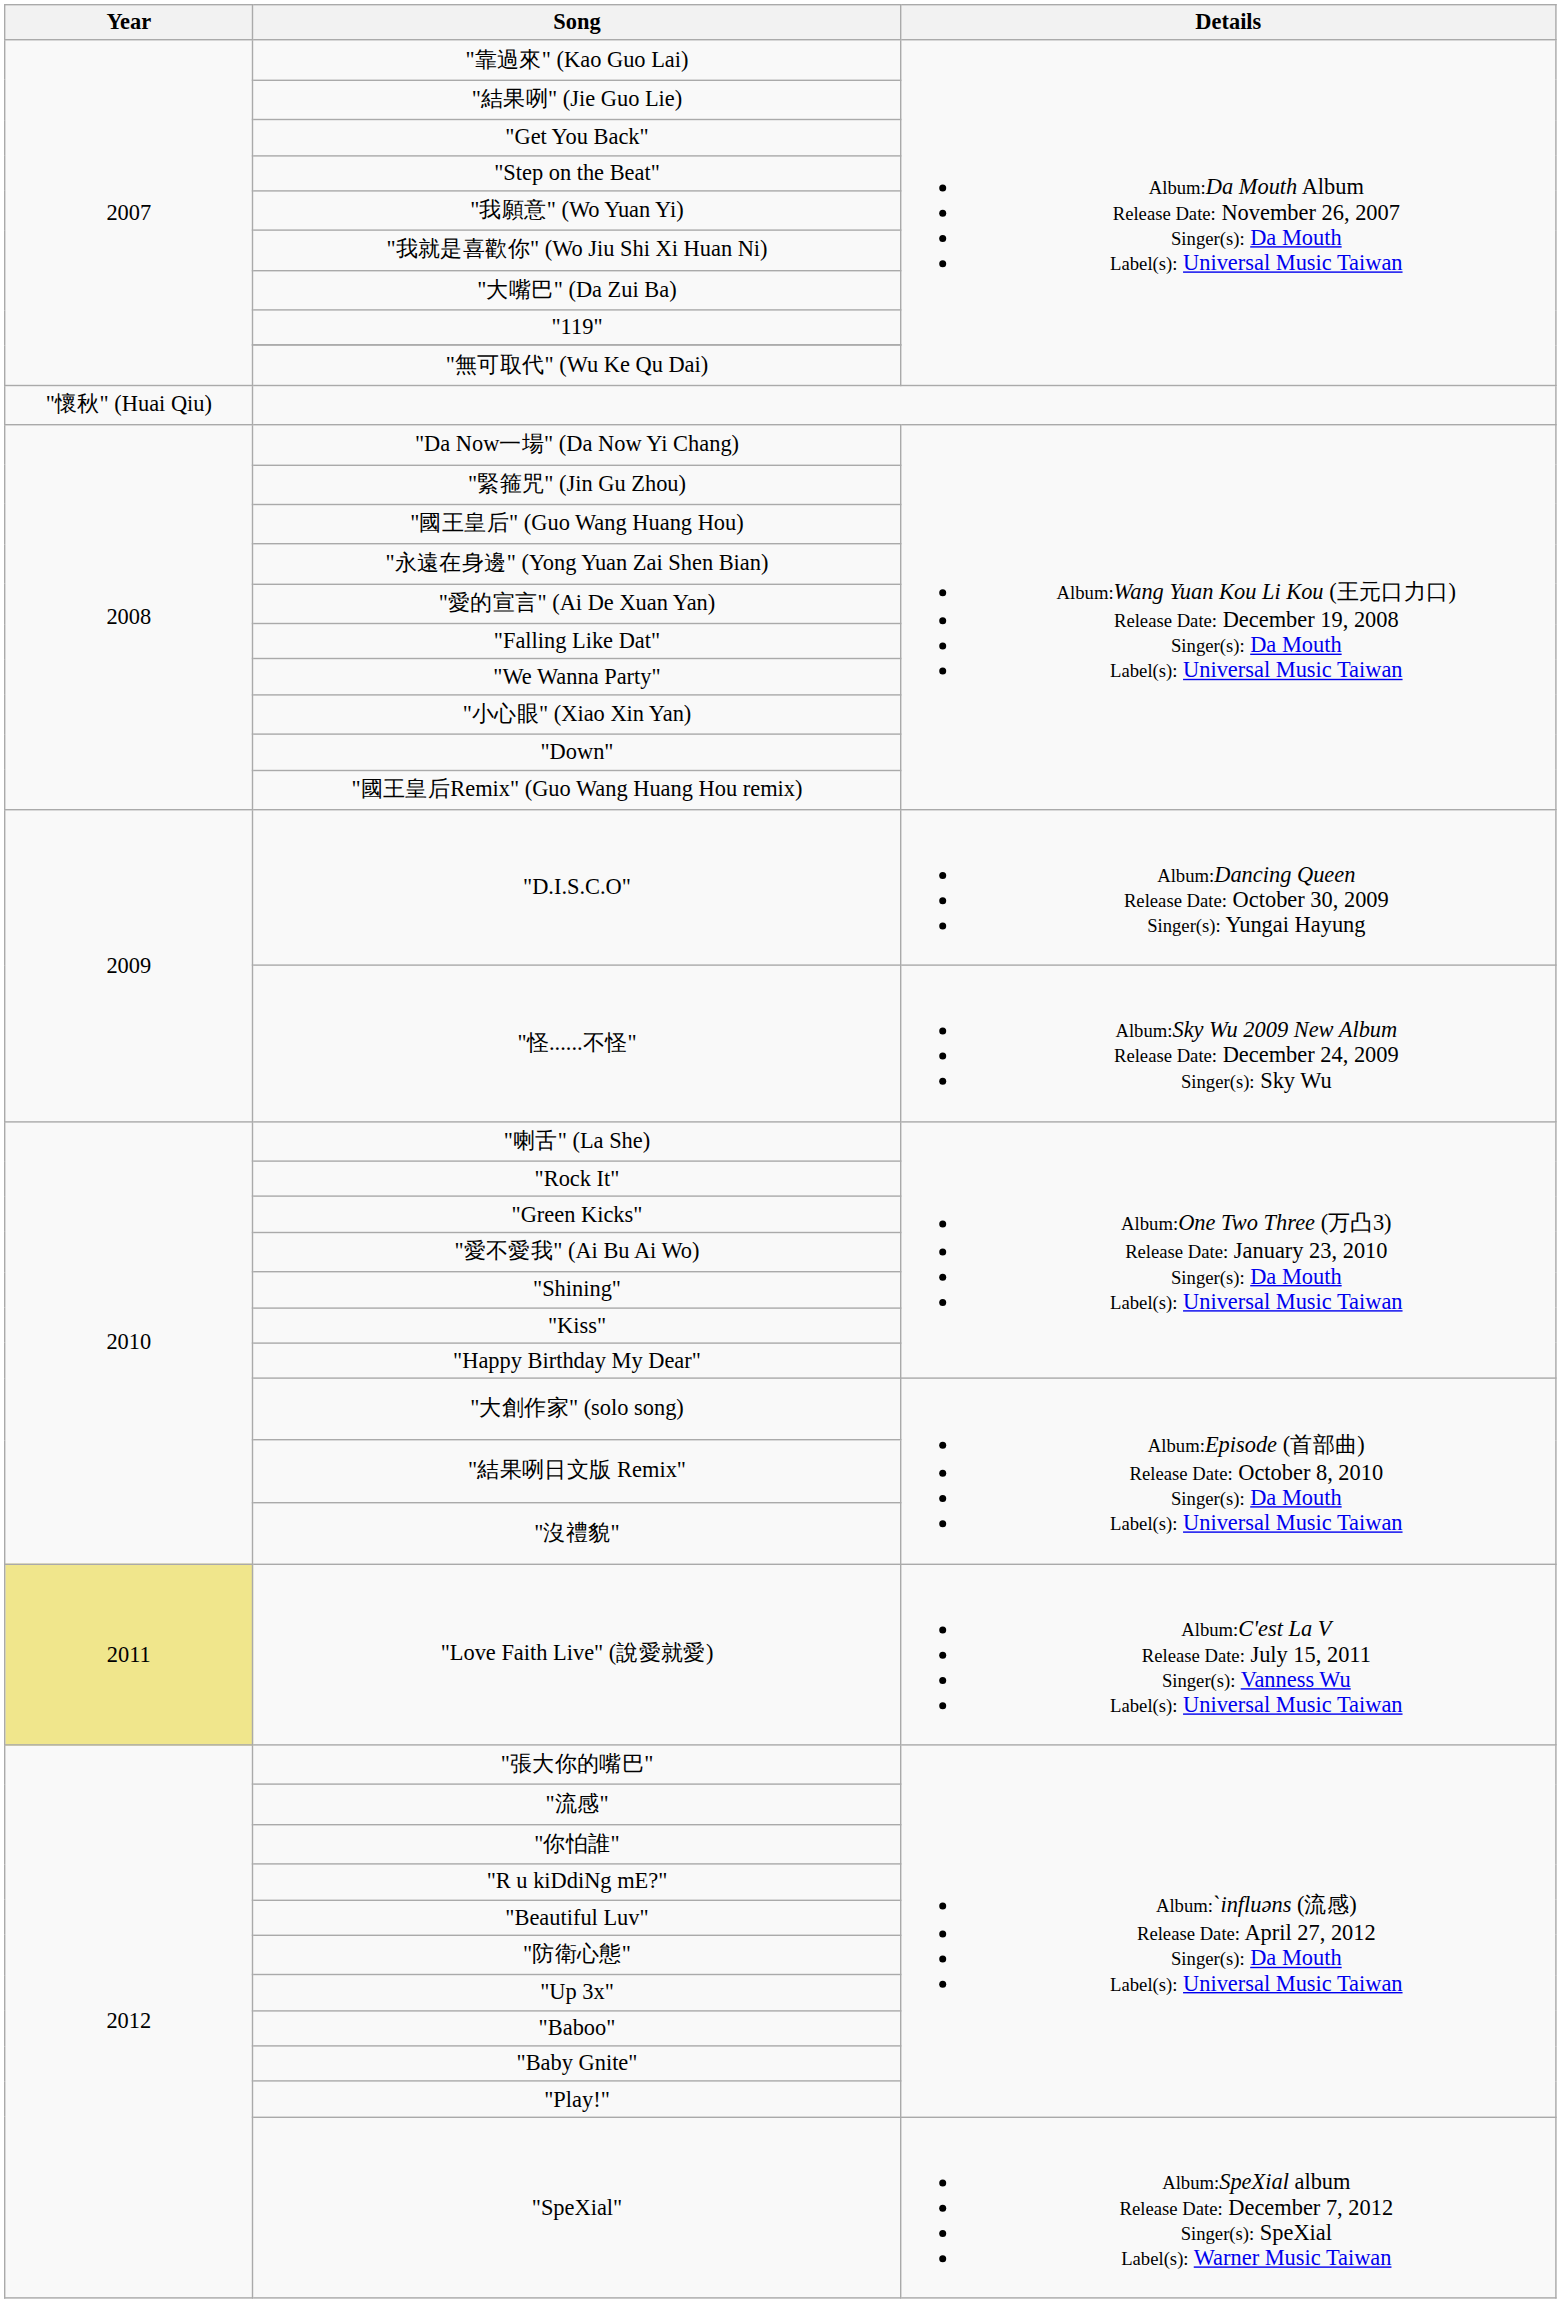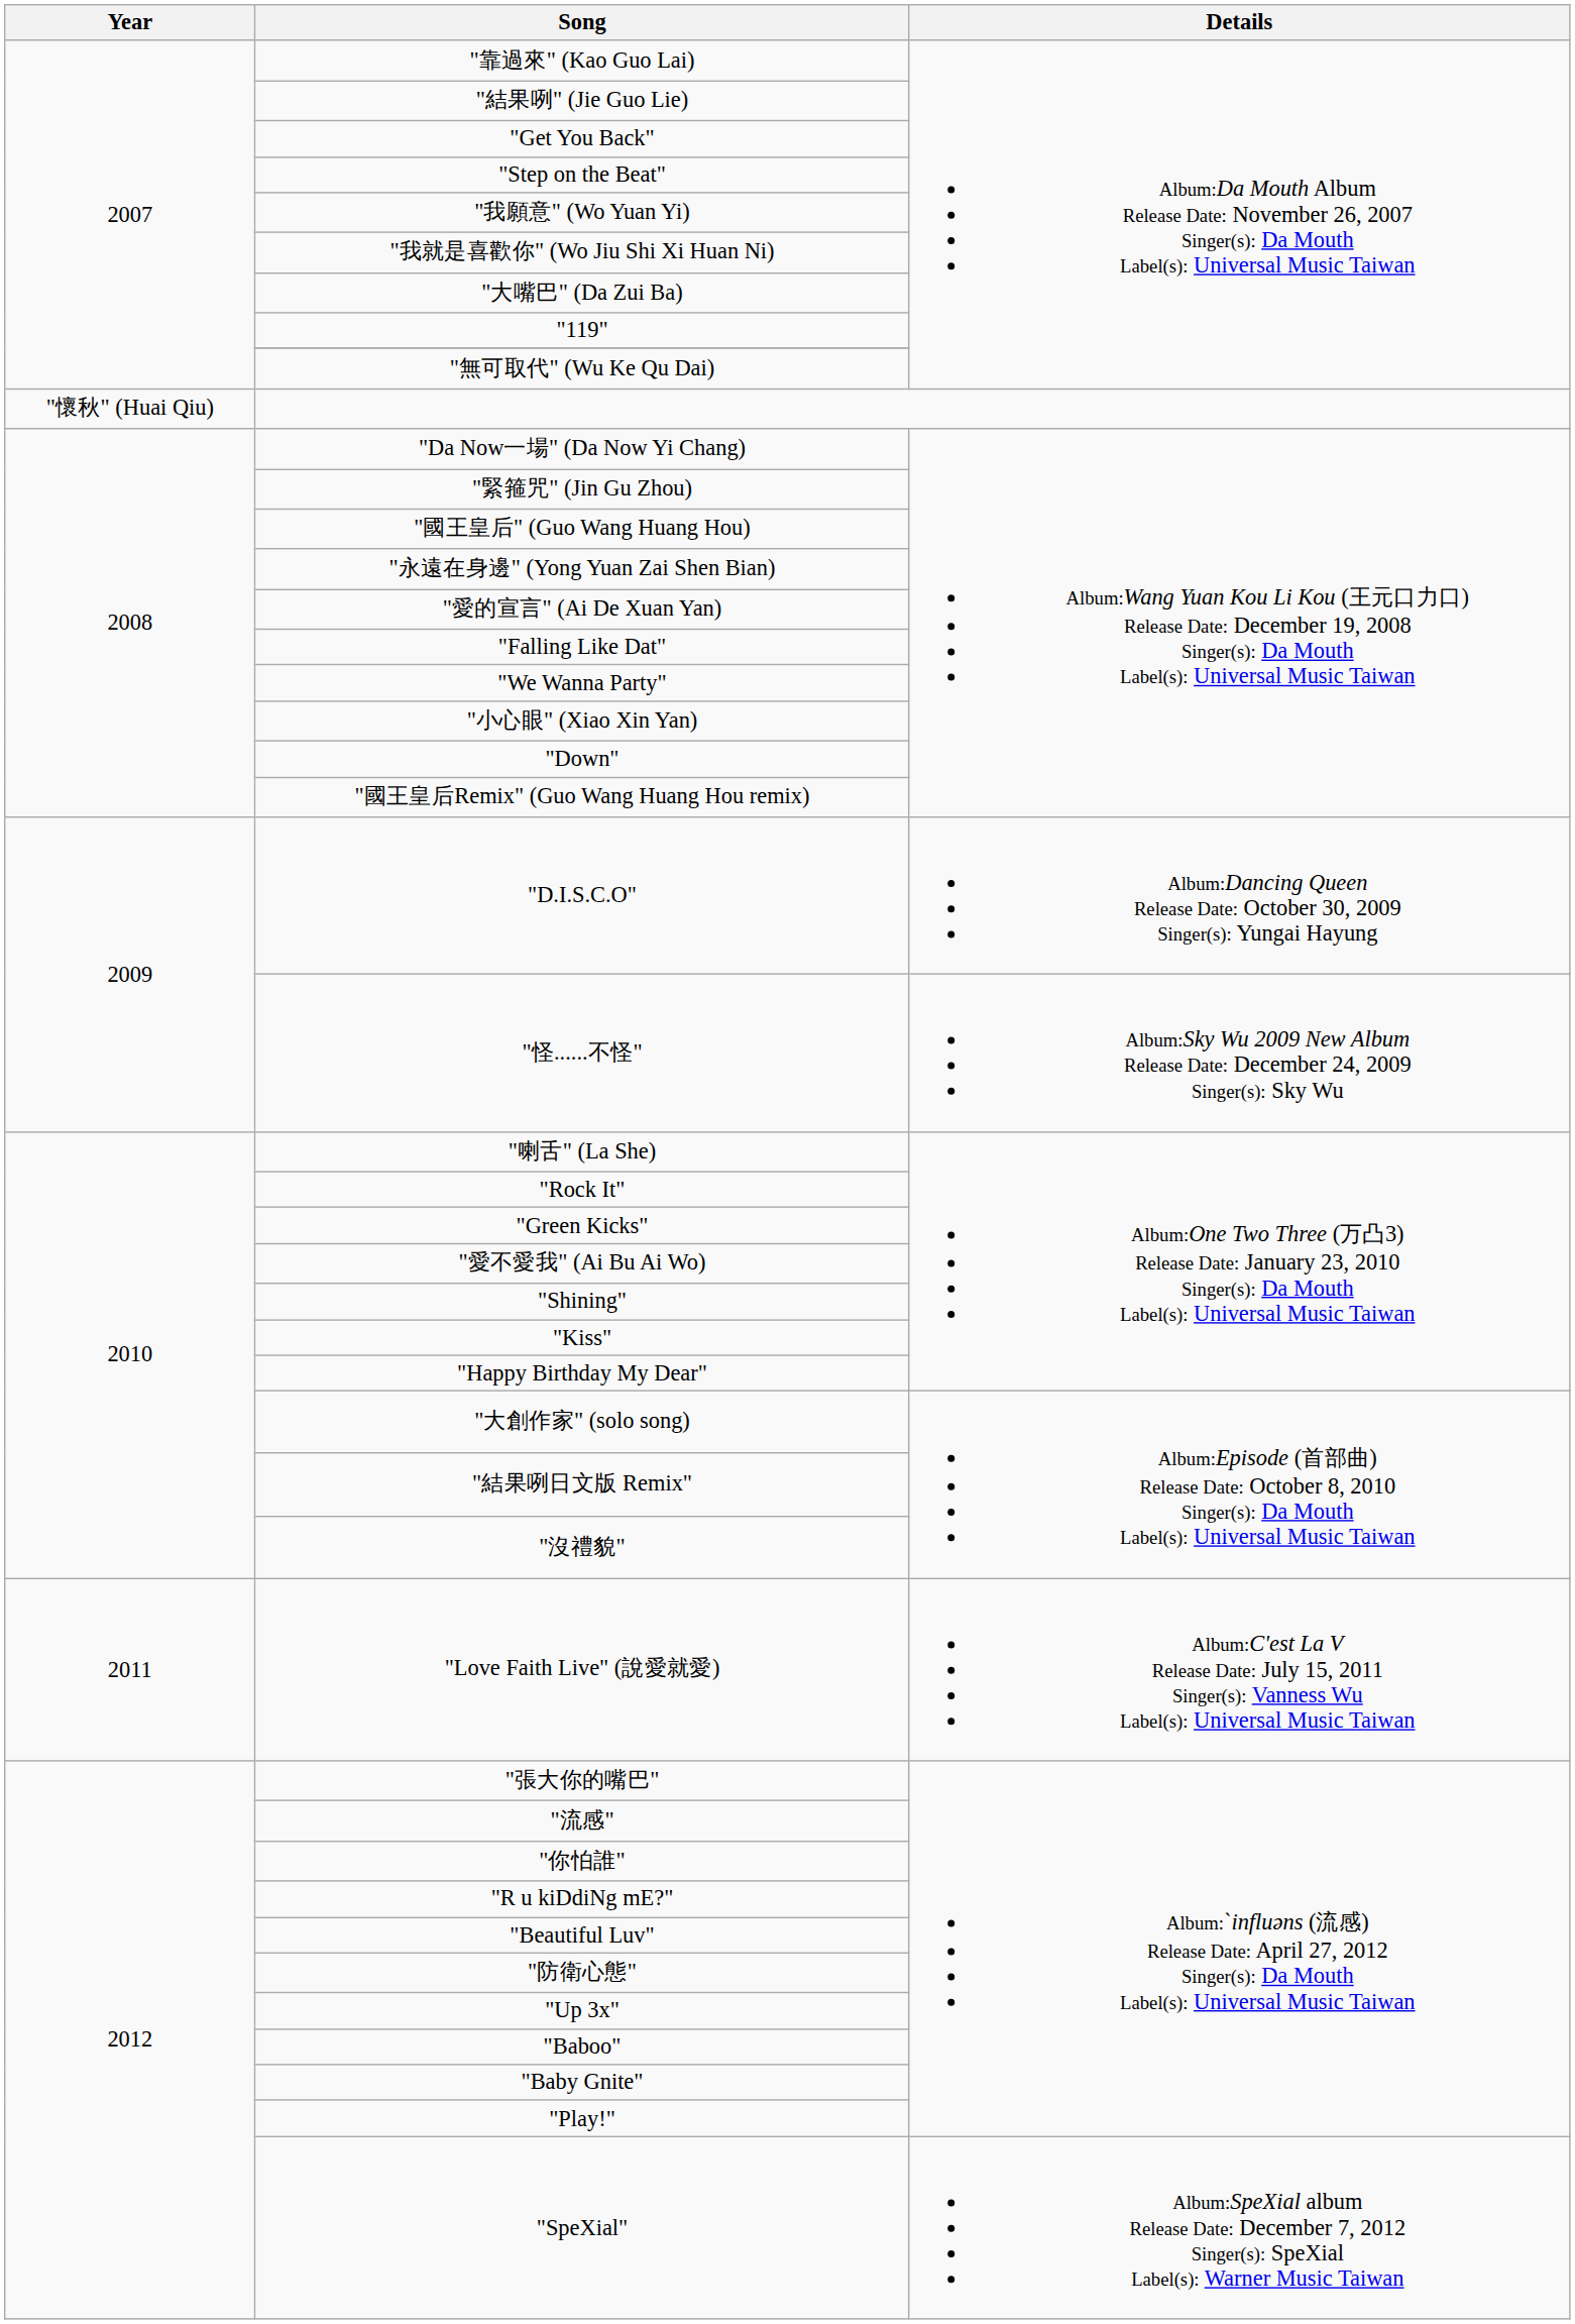"Love Faith Live" (說愛就愛) | Year: khaki background -> no background
